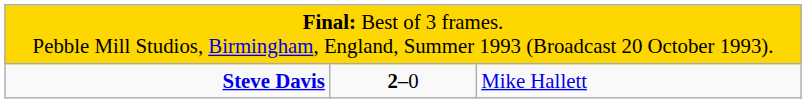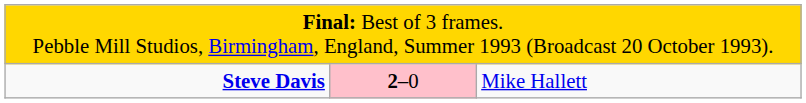Steve Davis | column 2: no background -> pink background
